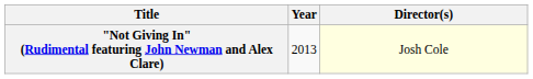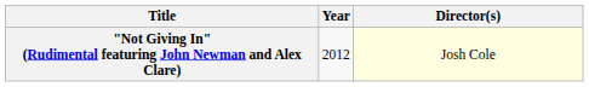row 2 | Year: 2013 -> 2012
